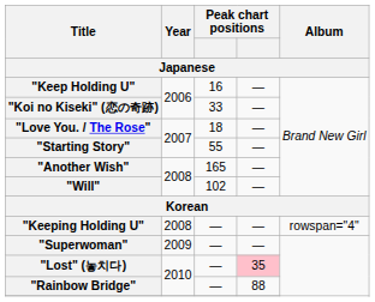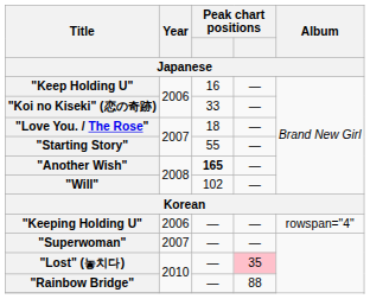"Another Wish" | column 3: normal -> bold
"Keeping Holding U" | Year: 2008 -> 2006
"Superwoman" | Year: 2009 -> 2007
